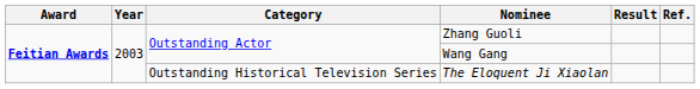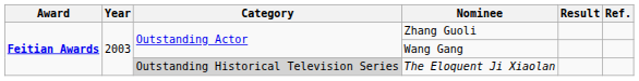The Eloquent Ji Xiaolan | Category: no background -> lightgrey background
